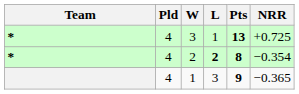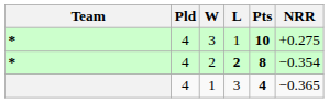row 2 | Pts: 13 -> 10
row 2 | NRR: +0.725 -> +0.275
row 4 | Pts: 9 -> 4
